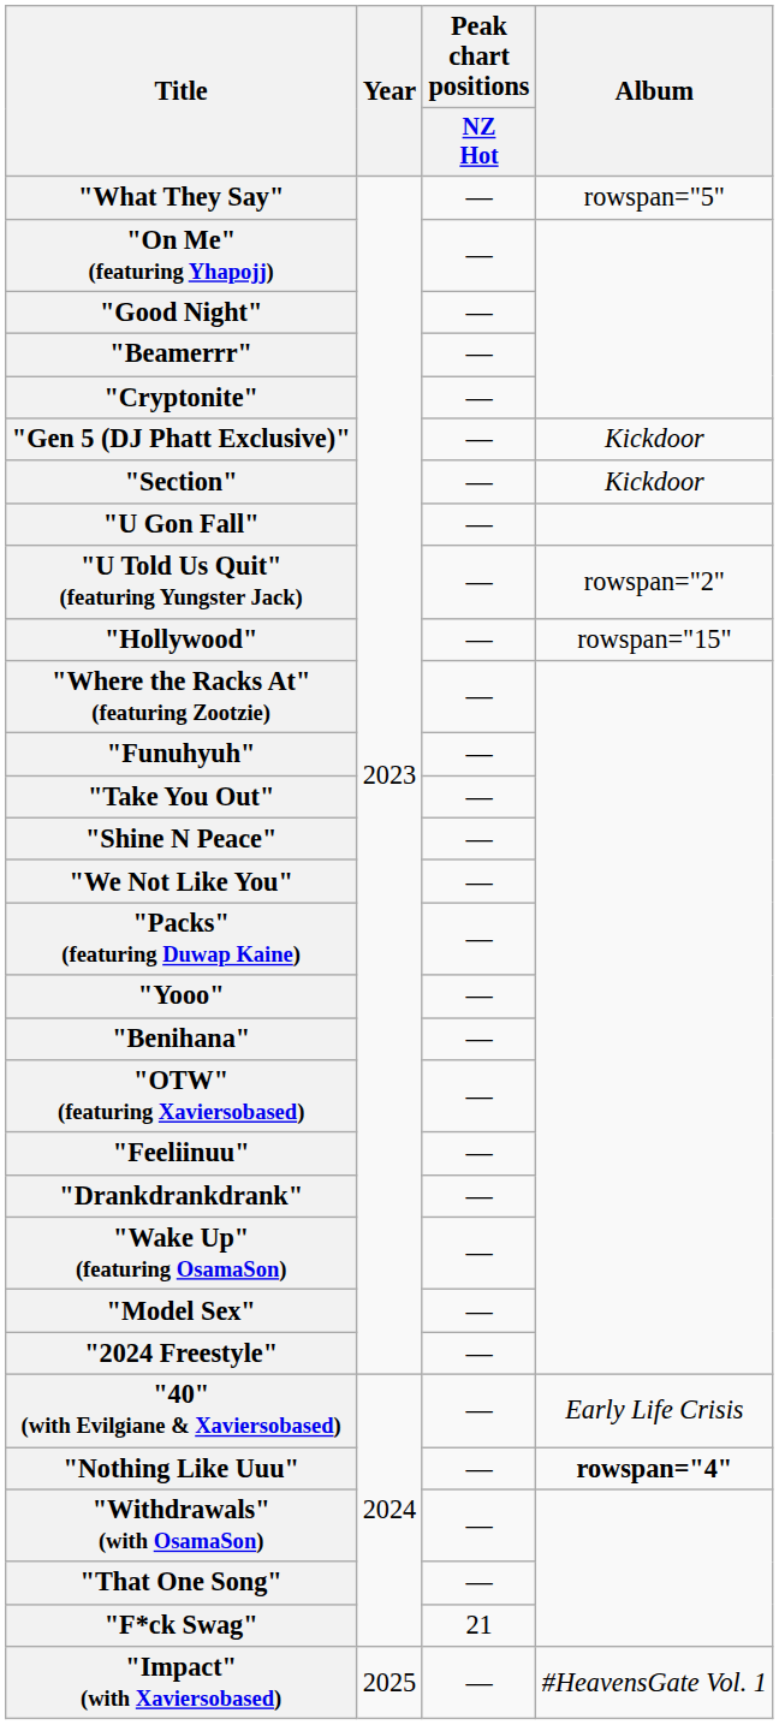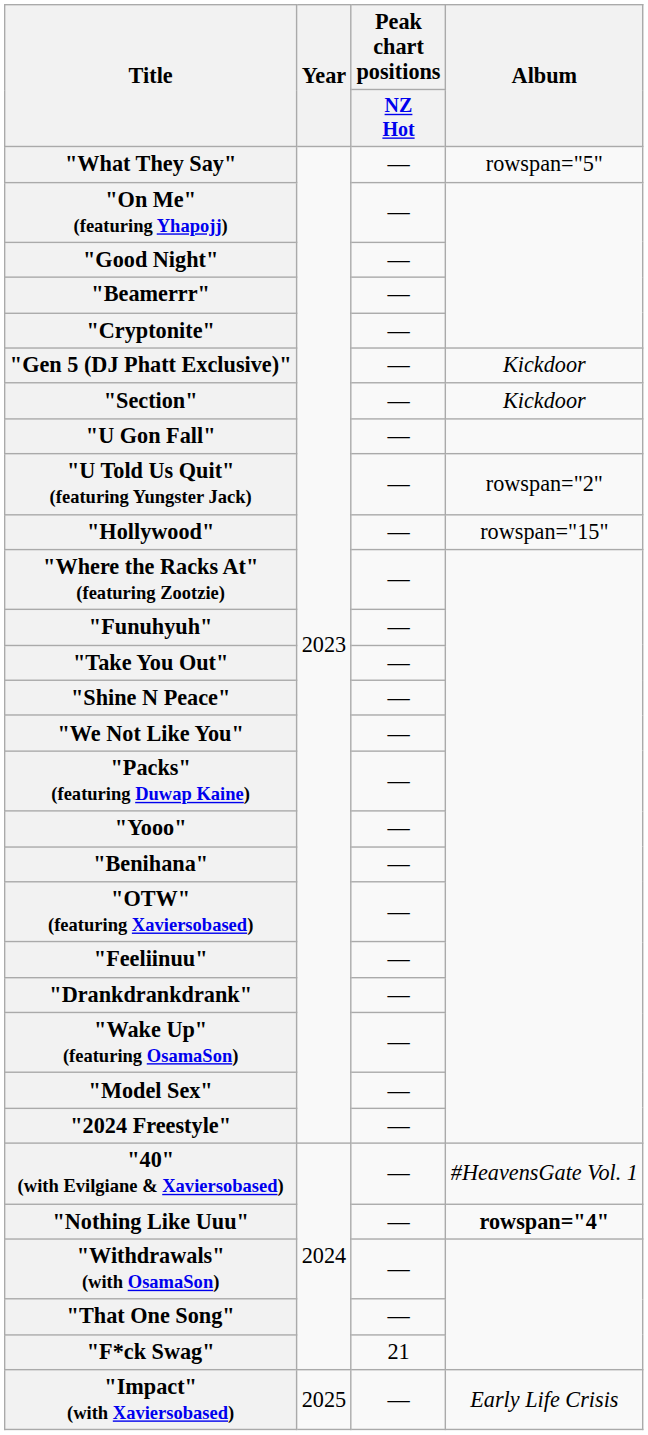"40" (with Evilgiane & Xaviersobased) | Album: Early Life Crisis -> #HeavensGate Vol. 1
"Impact" (with Xaviersobased) | Album: #HeavensGate Vol. 1 -> Early Life Crisis
